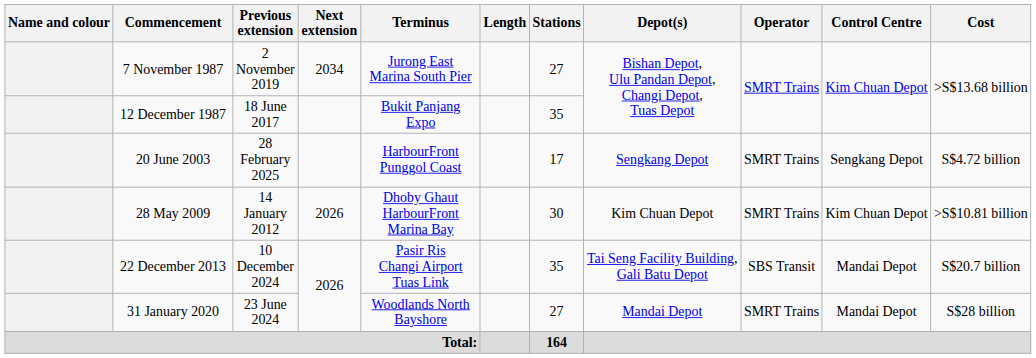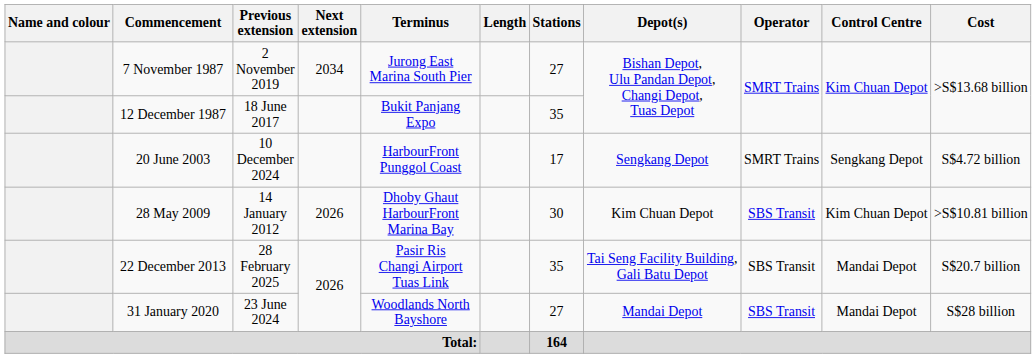20 June 2003 | Previous extension: 28 February 2025 -> 10 December 2024
28 May 2009 | Operator: SMRT Trains -> SBS Transit
22 December 2013 | Previous extension: 10 December 2024 -> 28 February 2025
31 January 2020 | Operator: SMRT Trains -> SBS Transit
